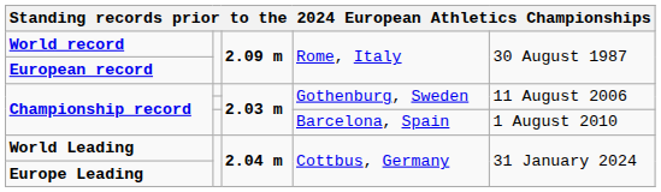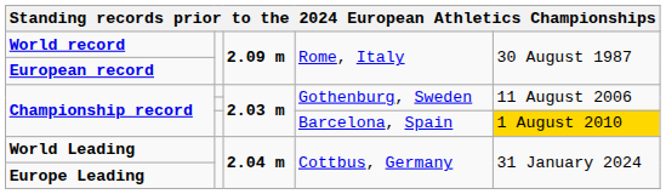Championship record / Barcelona, Spain | column 5: no background -> gold background
